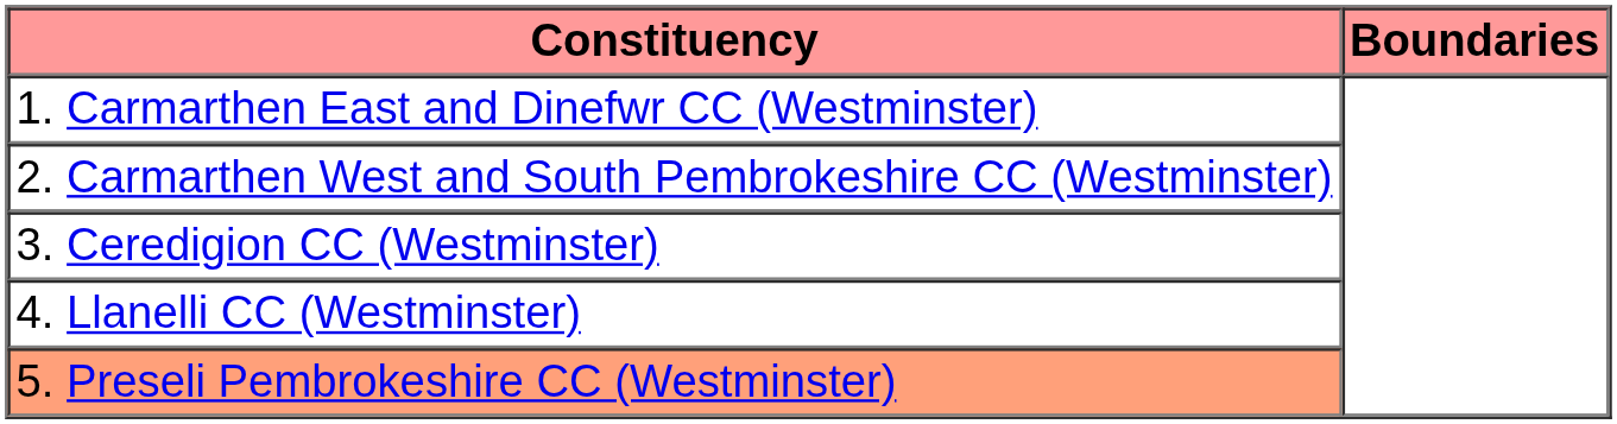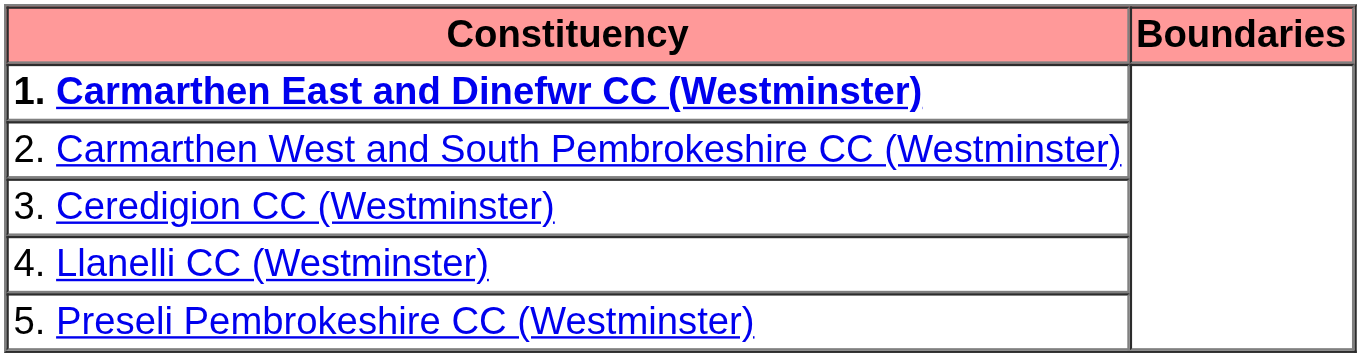1. Carmarthen East and Dinefwr CC (Westminster) | Constituency: normal -> bold
5. Preseli Pembrokeshire CC (Westminster) | Constituency: lightsalmon background -> no background
